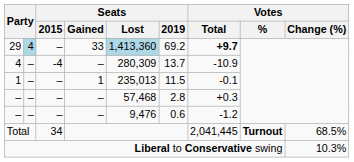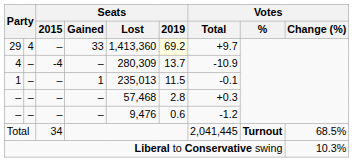29 | column 2: lightblue background -> no background
29 | Seats / Lost: lightblue background -> no background
29 | Seats / 2019: no background -> lightyellow background
29 | Votes / Total: bold -> normal
